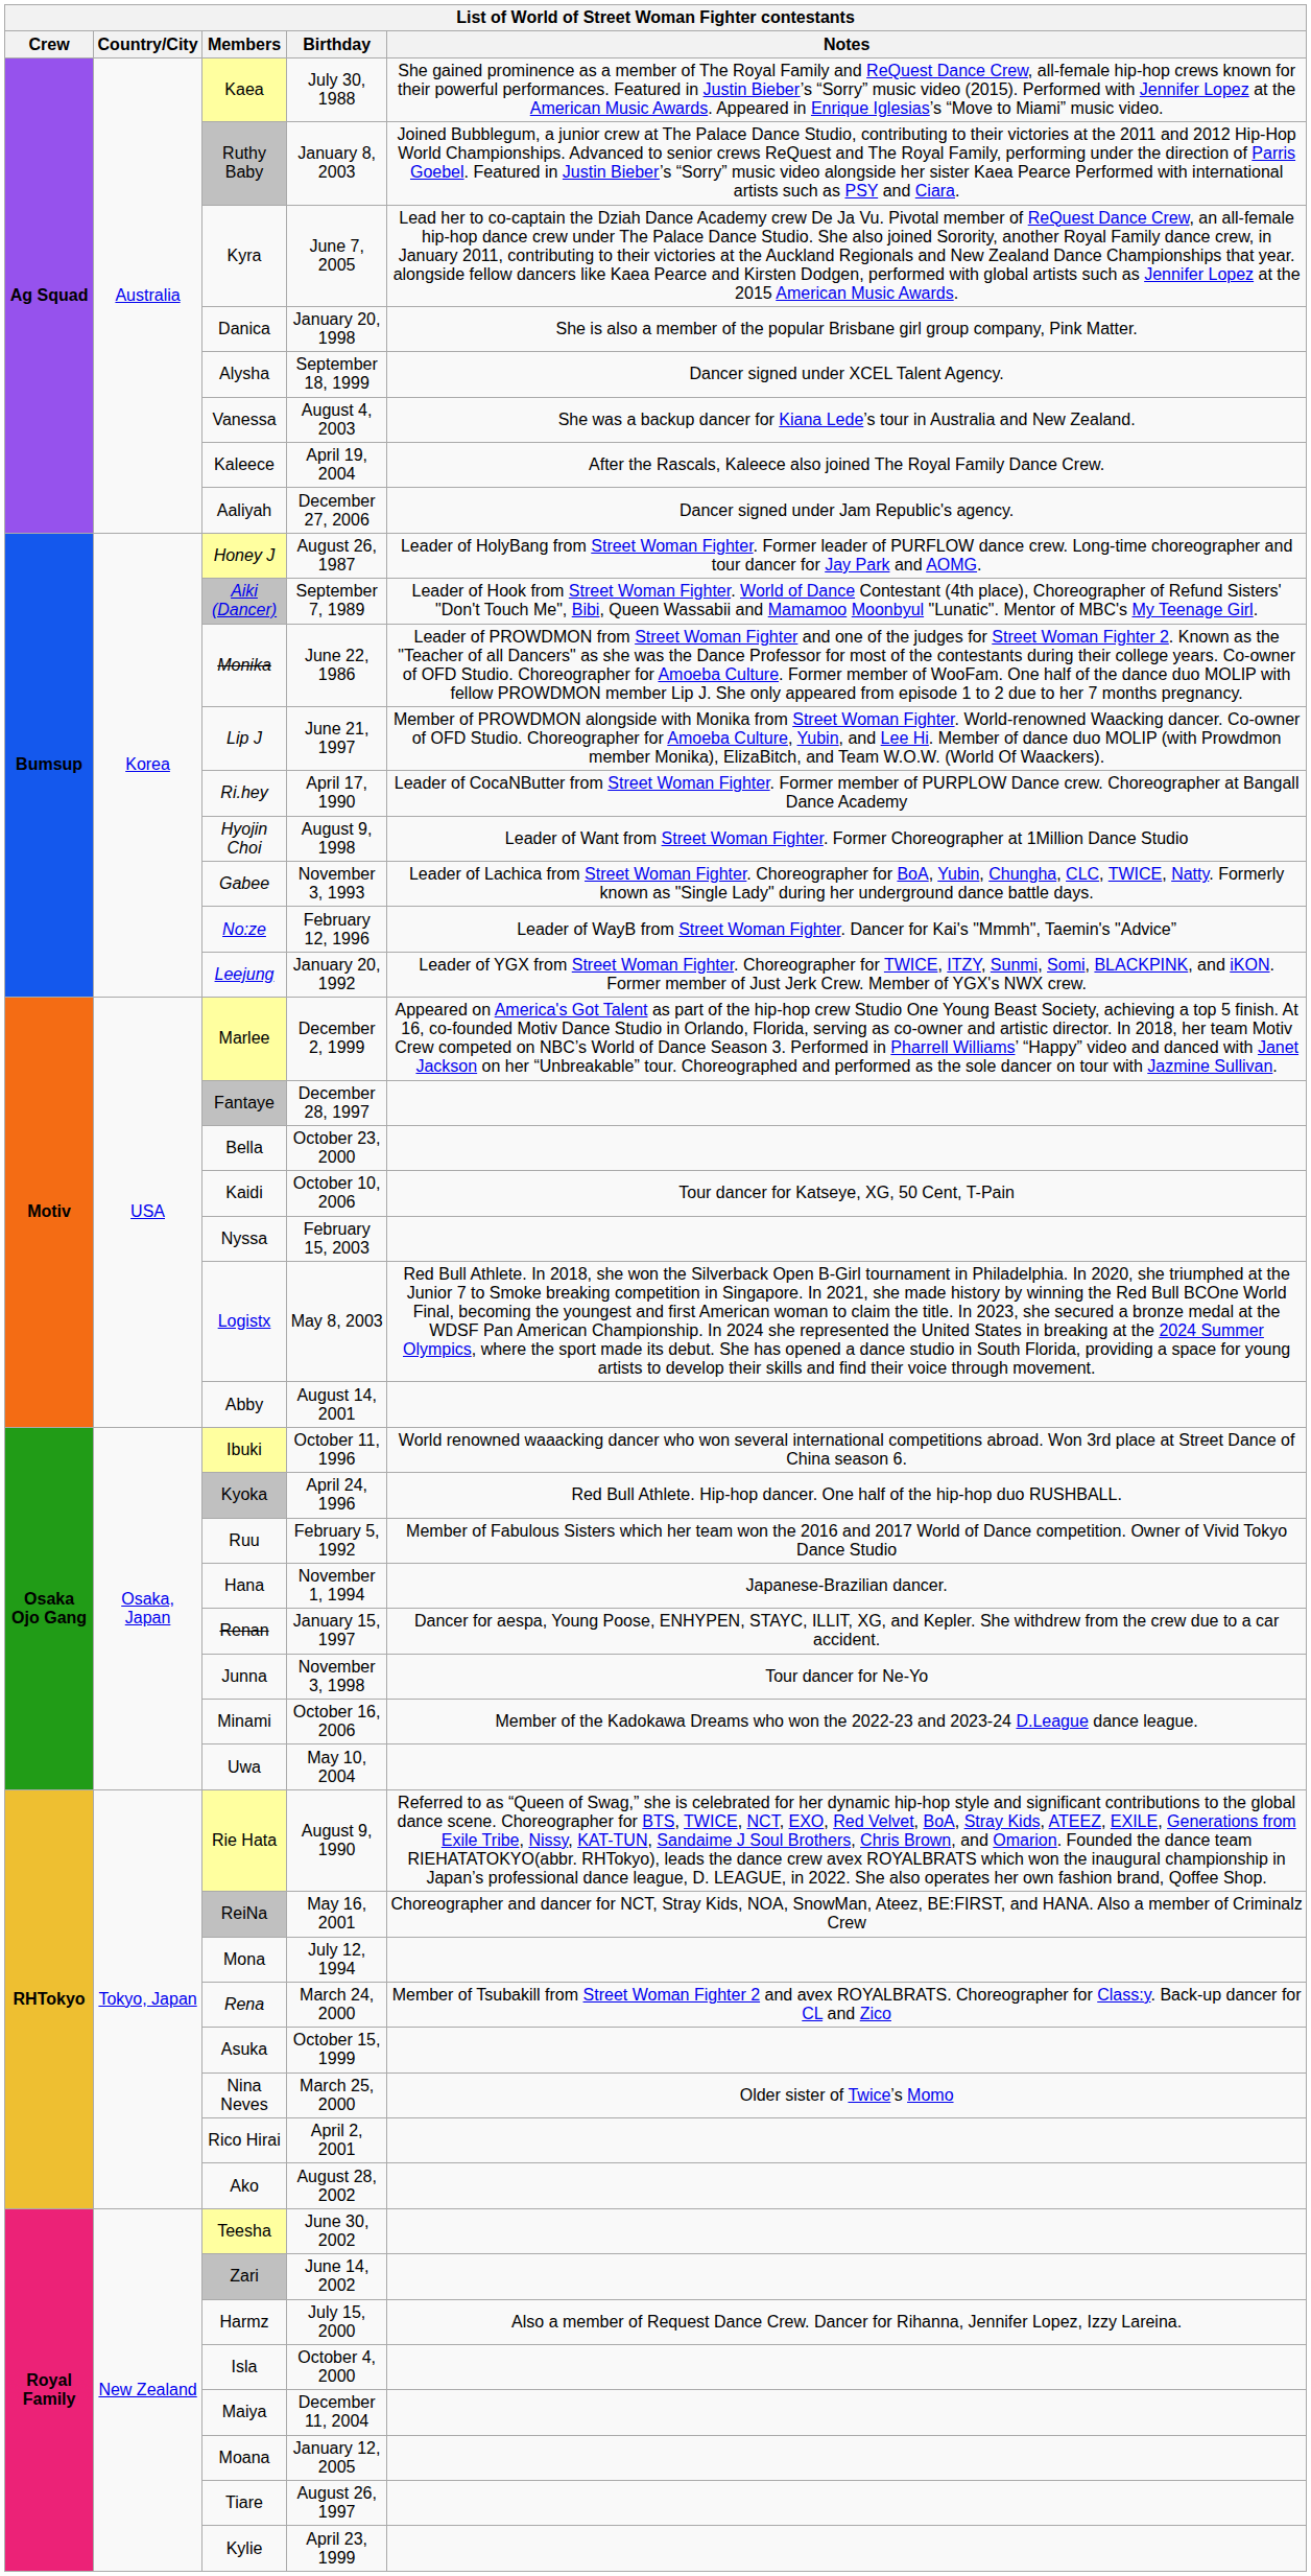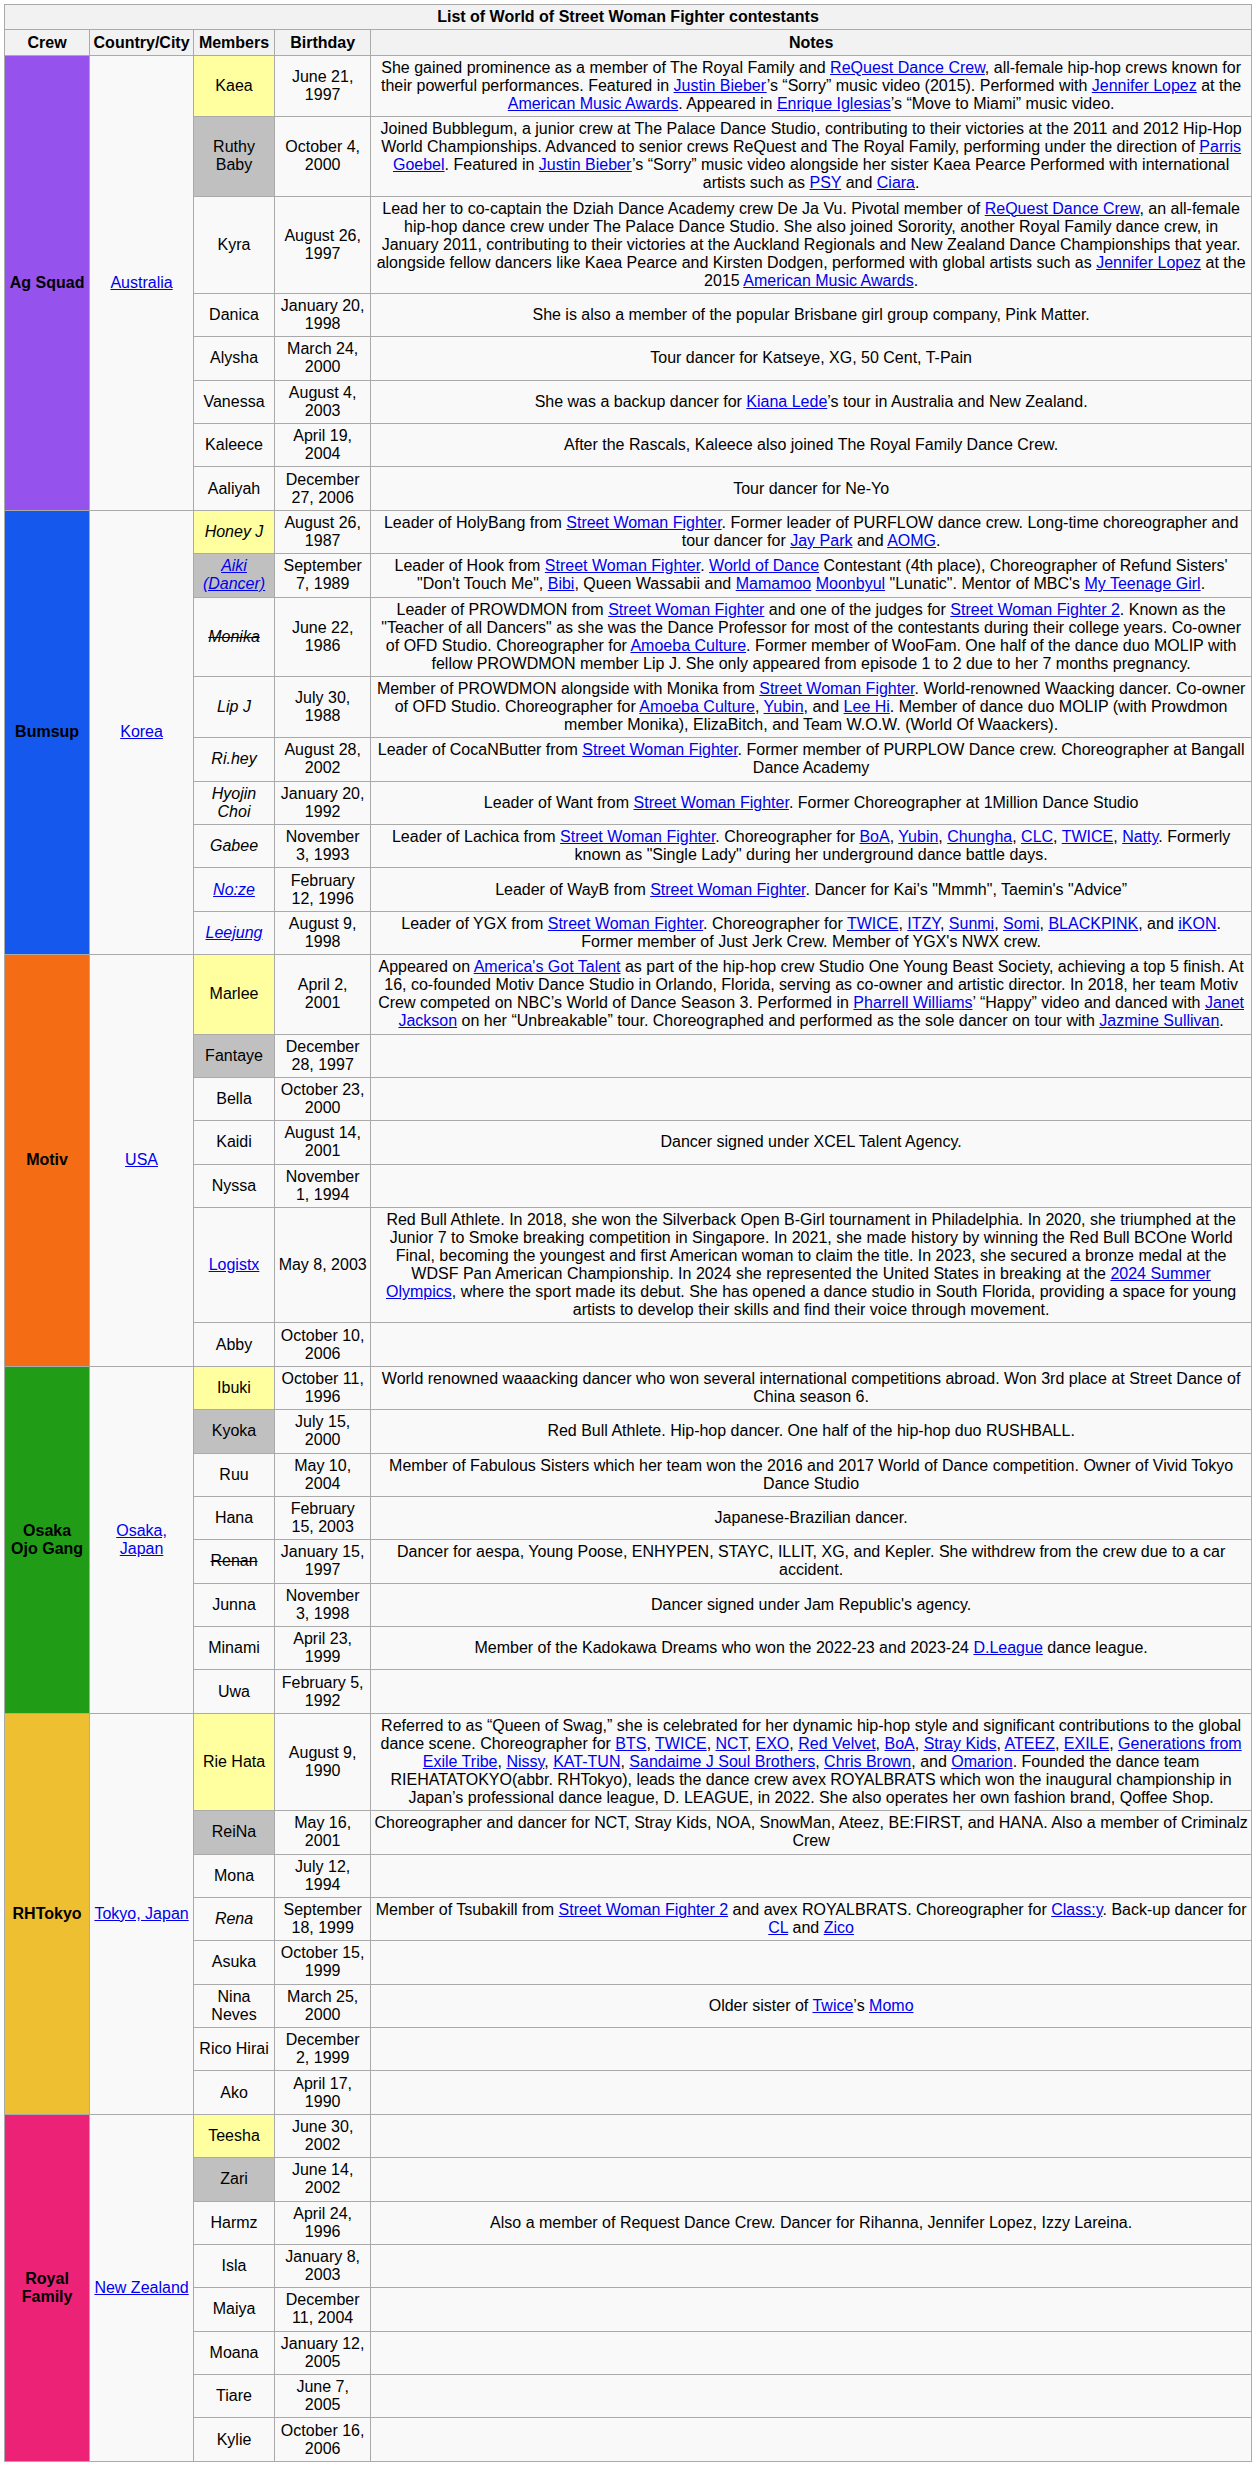Kaea | Birthday: July 30, 1988 -> June 21, 1997
Ruthy Baby | Birthday: January 8, 2003 -> October 4, 2000
Kyra | Birthday: June 7, 2005 -> August 26, 1997
Alysha | Birthday: September 18, 1999 -> March 24, 2000
Alysha | Notes: Dancer signed under XCEL Talent Agency. -> Tour dancer for Katseye, XG, 50 Cent, T-Pain
Aaliyah | Notes: Dancer signed under Jam Republic's agency. -> Tour dancer for Ne-Yo
Lip J | Birthday: June 21, 1997 -> July 30, 1988
Ri.hey | Birthday: April 17, 1990 -> August 28, 2002
Hyojin Choi | Birthday: August 9, 1998 -> January 20, 1992
Leejung | Birthday: January 20, 1992 -> August 9, 1998
Marlee | Birthday: December 2, 1999 -> April 2, 2001
Kaidi | Birthday: October 10, 2006 -> August 14, 2001
Kaidi | Notes: Tour dancer for Katseye, XG, 50 Cent, T-Pain -> Dancer signed under XCEL Talent Agency.
Nyssa | Birthday: February 15, 2003 -> November 1, 1994
Abby | Birthday: August 14, 2001 -> October 10, 2006
Kyoka | Birthday: April 24, 1996 -> July 15, 2000
Ruu | Birthday: February 5, 1992 -> May 10, 2004
Hana | Birthday: November 1, 1994 -> February 15, 2003
Junna | Notes: Tour dancer for Ne-Yo -> Dancer signed under Jam Republic's agency.
Minami | Birthday: October 16, 2006 -> April 23, 1999
Uwa | Birthday: May 10, 2004 -> February 5, 1992
Rena | Birthday: March 24, 2000 -> September 18, 1999
Rico Hirai | Birthday: April 2, 2001 -> December 2, 1999
Ako | Birthday: August 28, 2002 -> April 17, 1990
Harmz | Birthday: July 15, 2000 -> April 24, 1996
Isla | Birthday: October 4, 2000 -> January 8, 2003
Tiare | Birthday: August 26, 1997 -> June 7, 2005
Kylie | Birthday: April 23, 1999 -> October 16, 2006
